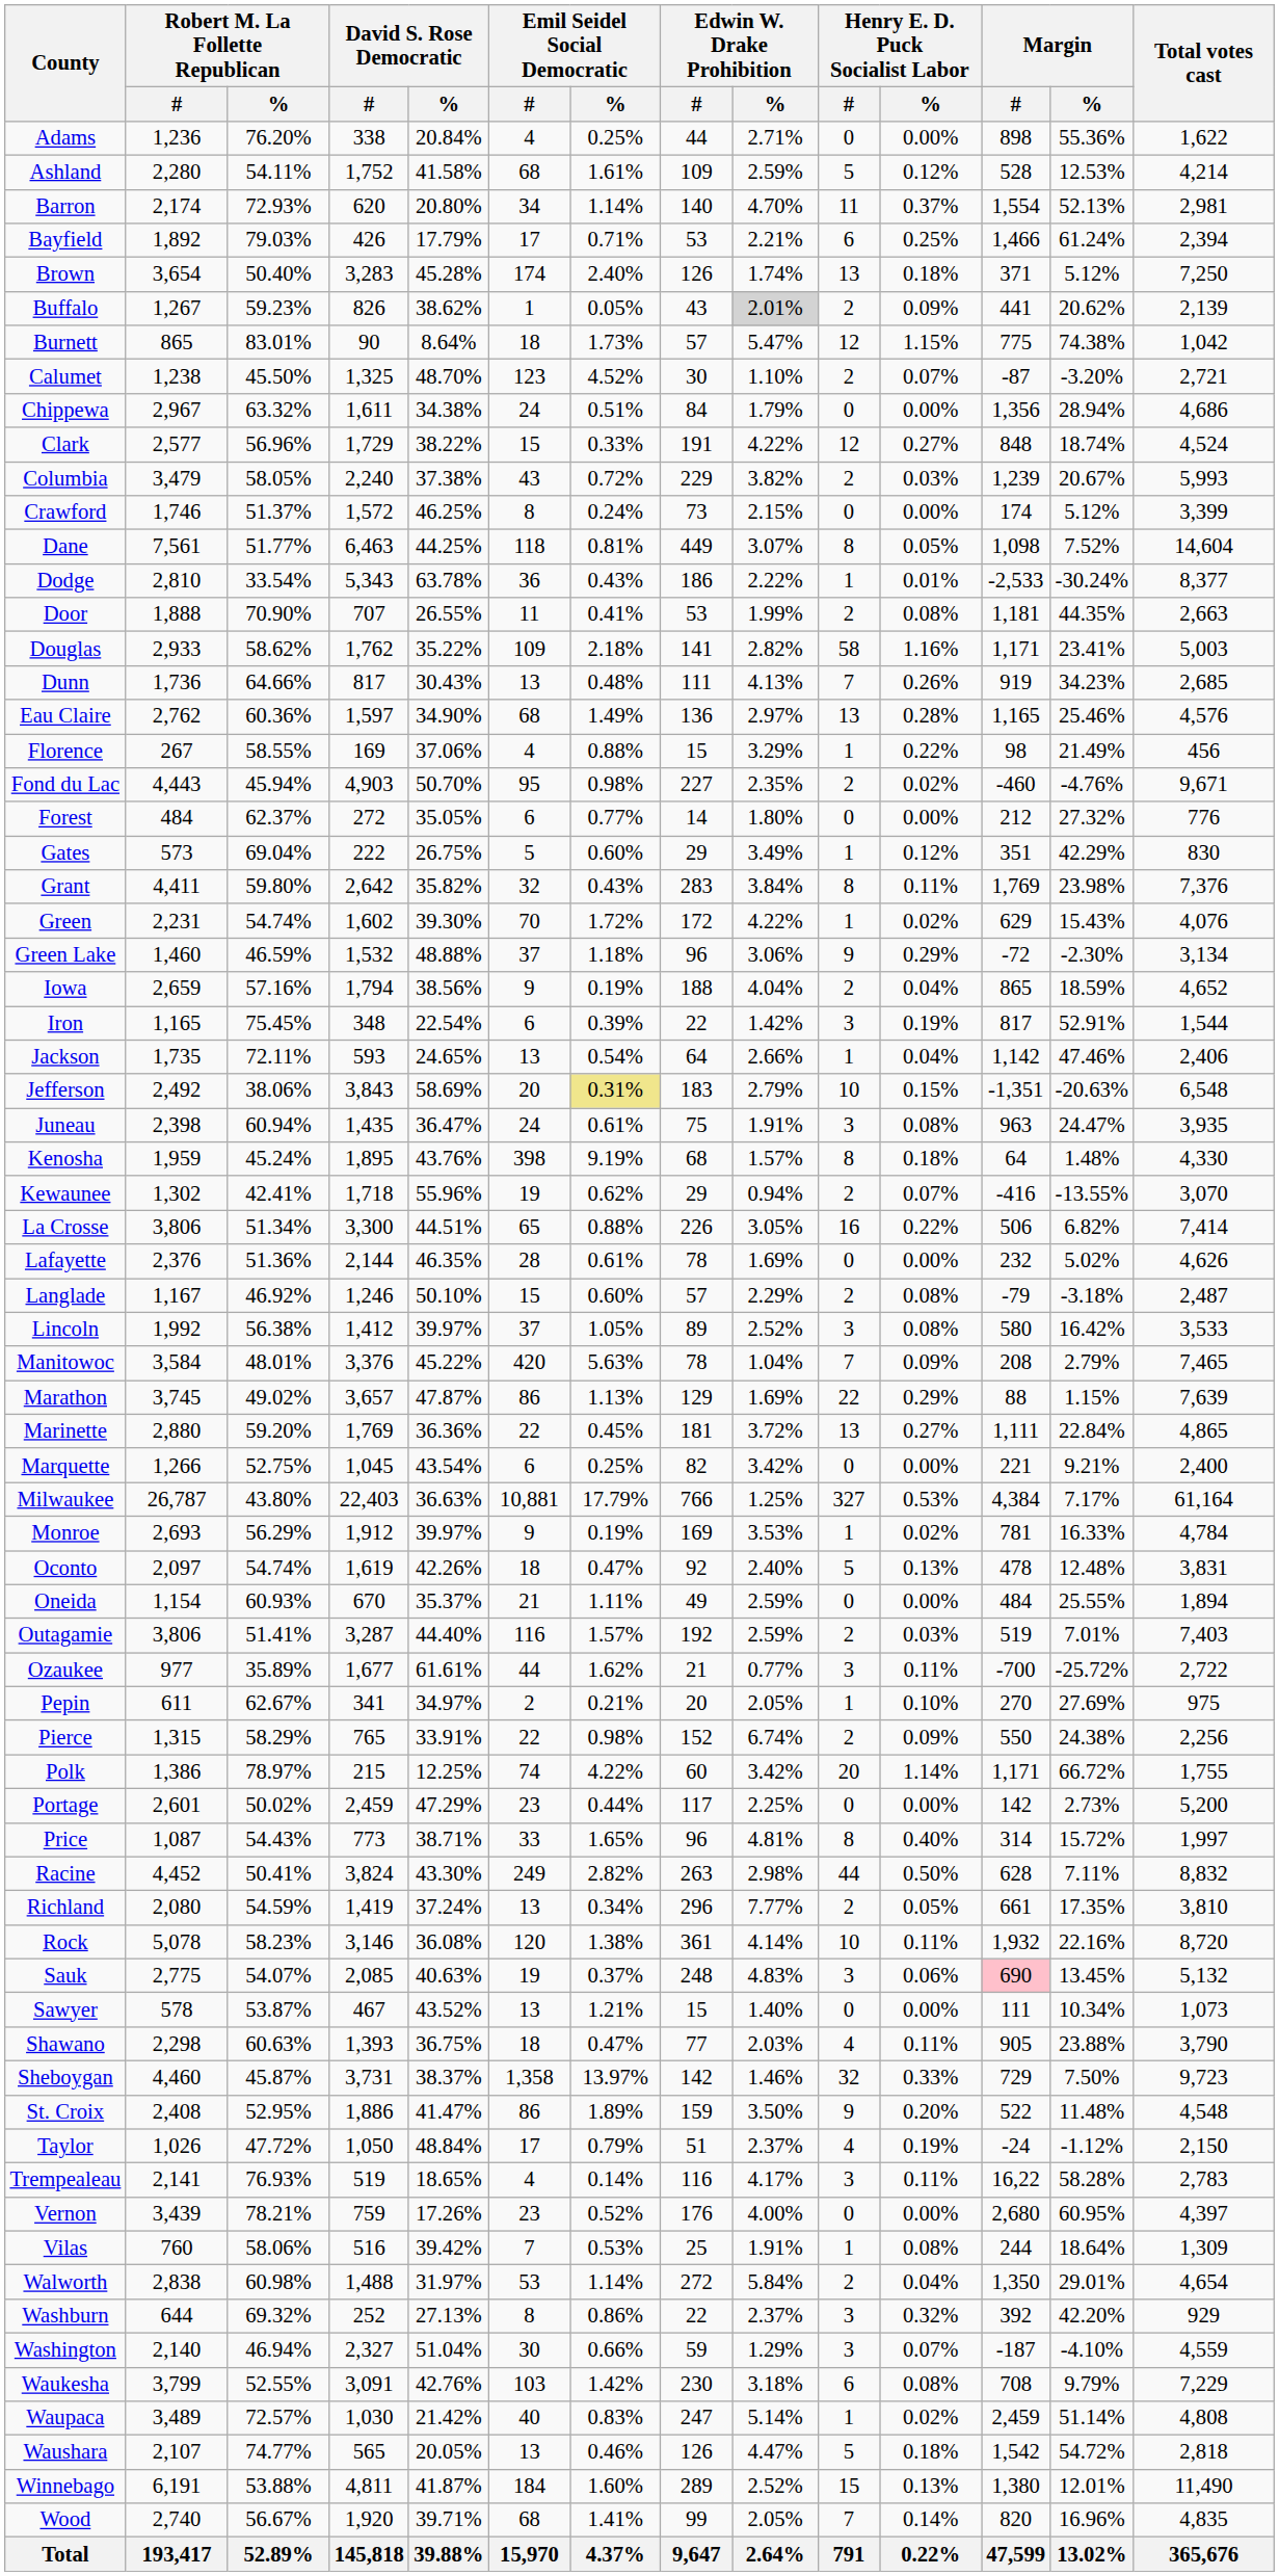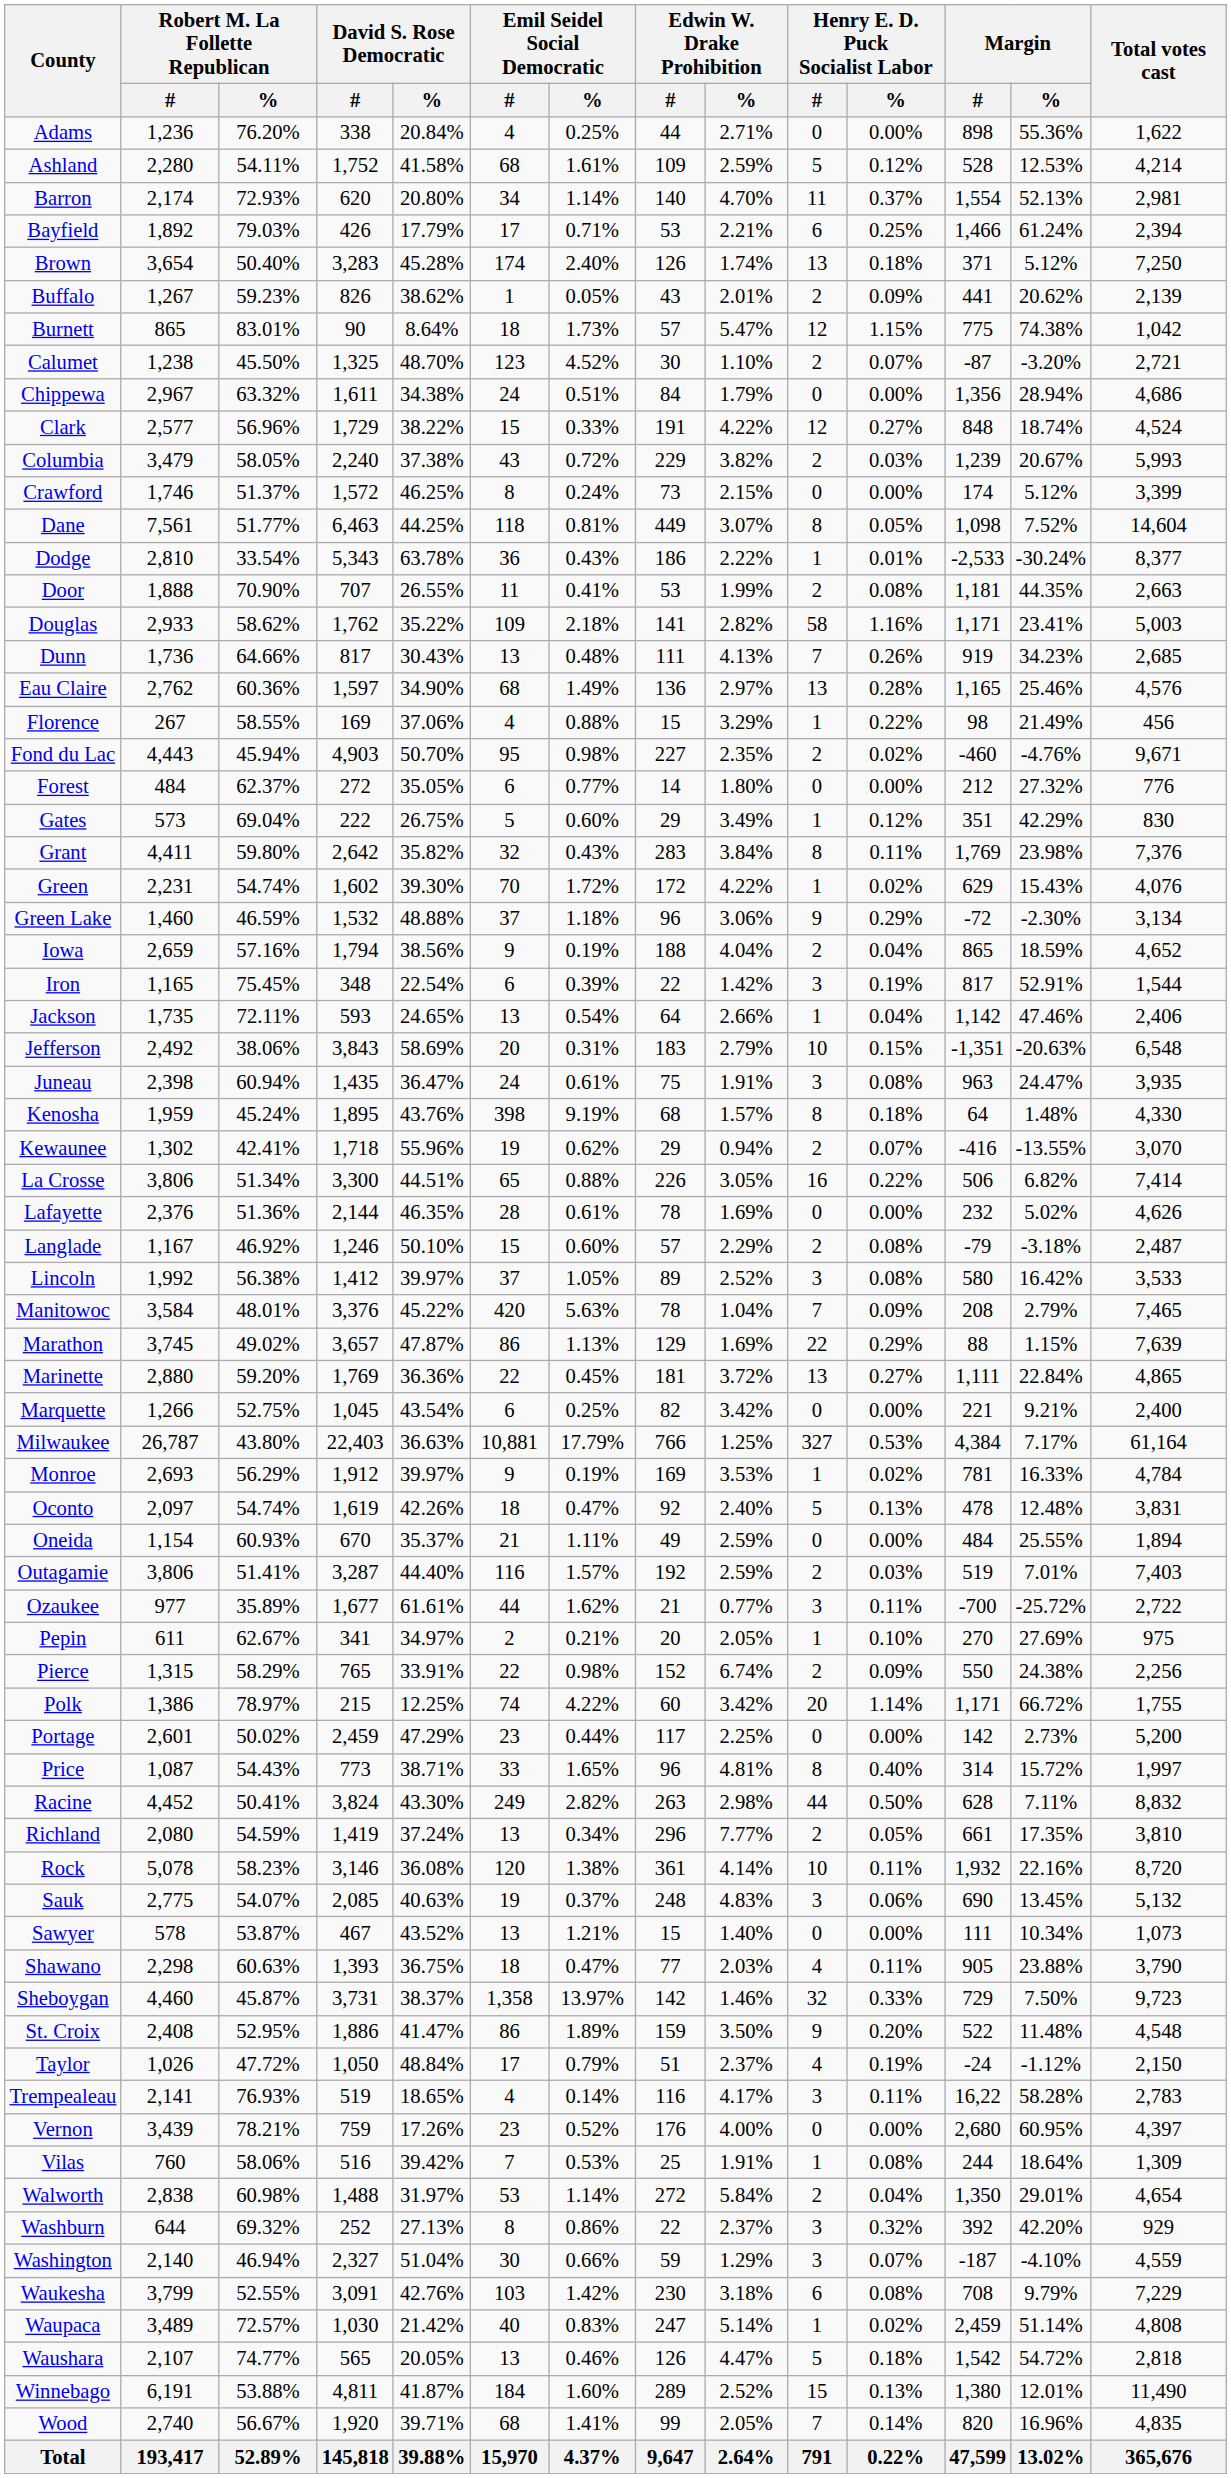Buffalo | Edwin W. Drake Prohibition / %: lightgrey background -> no background
Jefferson | Emil Seidel Social Democratic / %: khaki background -> no background
Sauk | Margin / #: pink background -> no background
